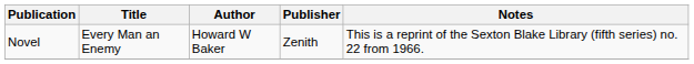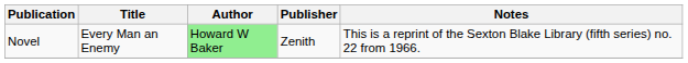Novel | Author: no background -> lightgreen background
